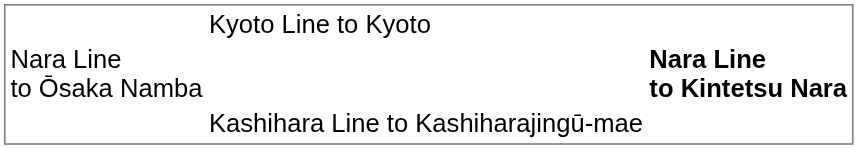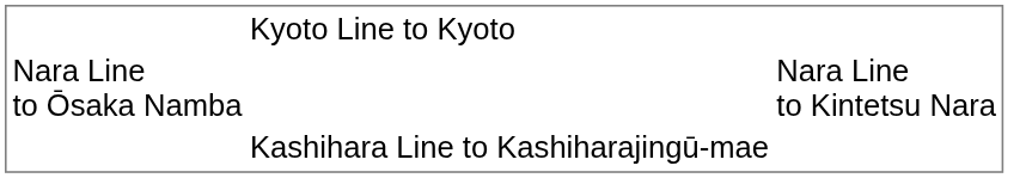Nara Line to Ōsaka Namba | column 3: bold -> normal
